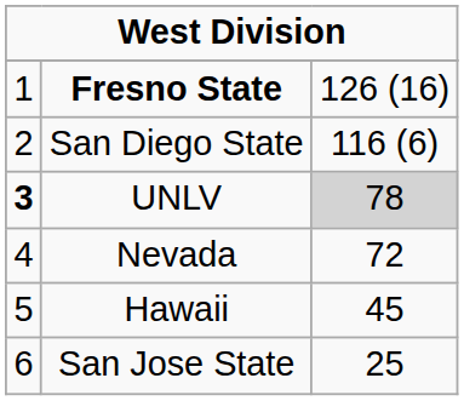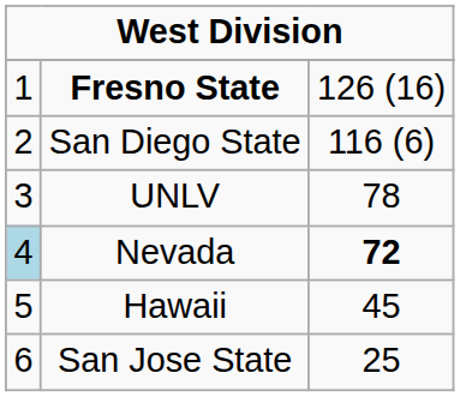UNLV | column 1: bold -> normal
UNLV | column 3: lightgrey background -> no background
Nevada | column 1: no background -> lightblue background
Nevada | column 3: normal -> bold
